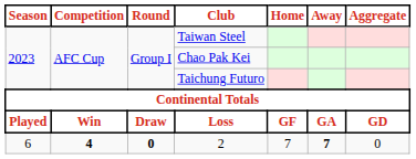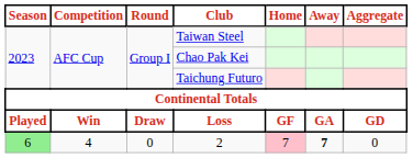2 | Season: no background -> lightgreen background
2 | Competition: bold -> normal
2 | Round: bold -> normal
2 | Home: no background -> pink background
